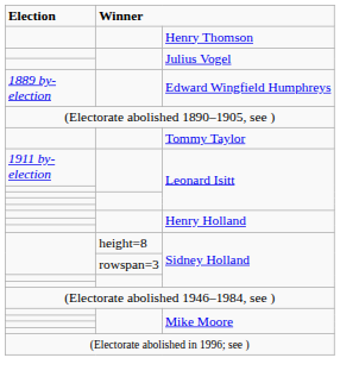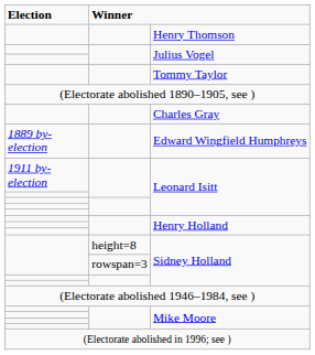rows swapped: Edward Wingfield Humphreys <-> Tommy Taylor
+ row: Charles Gray
